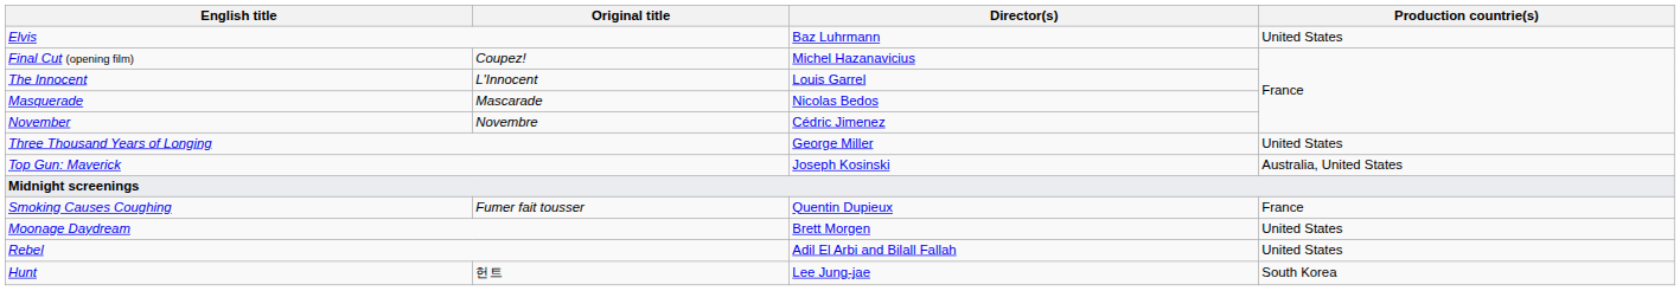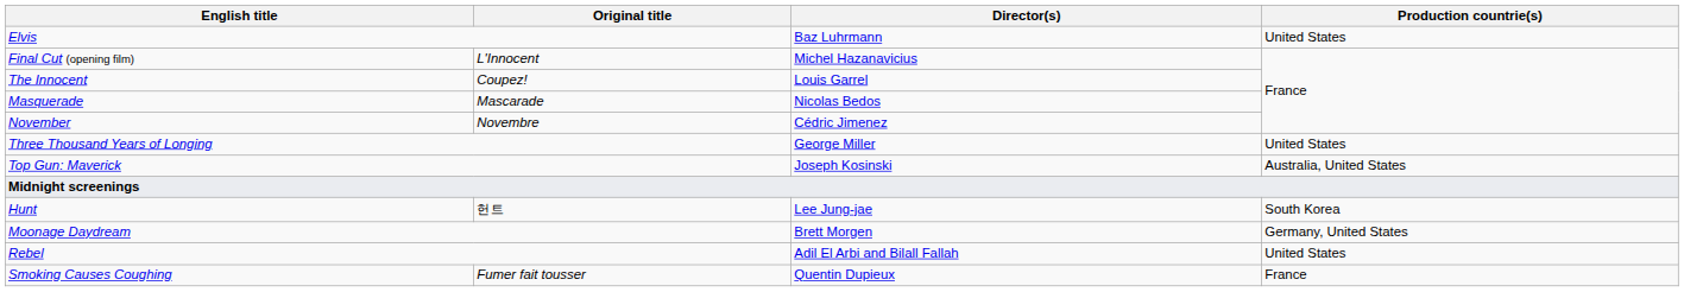Final Cut (opening film) | Original title: Coupez! -> L'Innocent
The Innocent | Original title: L'Innocent -> Coupez!
rows swapped: Hunt <-> Smoking Causes Coughing
Moonage Daydream | Production countrie(s): United States -> Germany, United States
